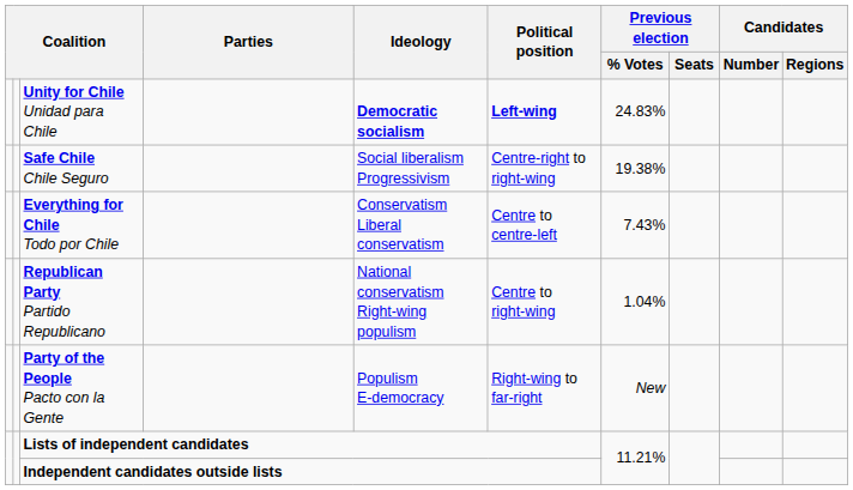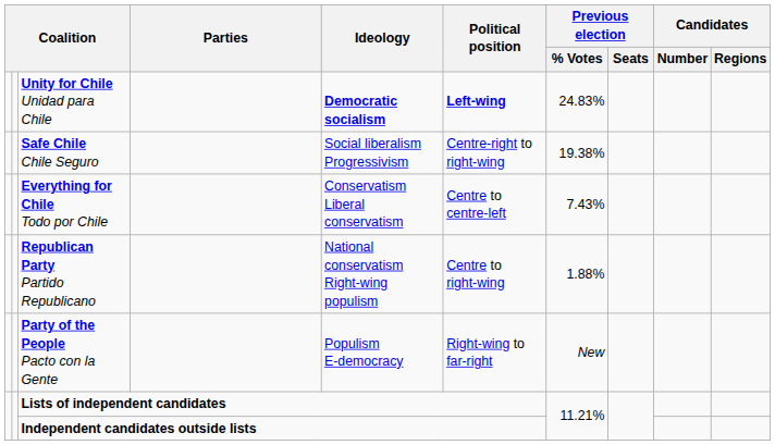Republican Party Partido Republicano | Previous election / % Votes: 1.04% -> 1.88%
